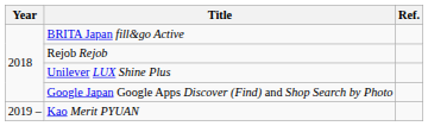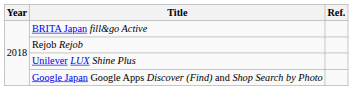- row: 2019 – | Kao Merit PYUAN
